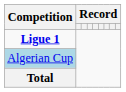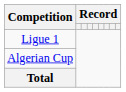Ligue 1 | Competition: bold -> normal
Algerian Cup | Competition: lightblue background -> no background
